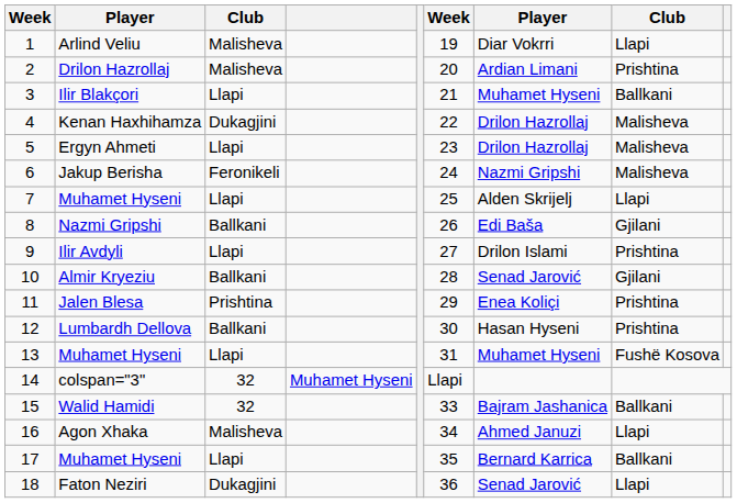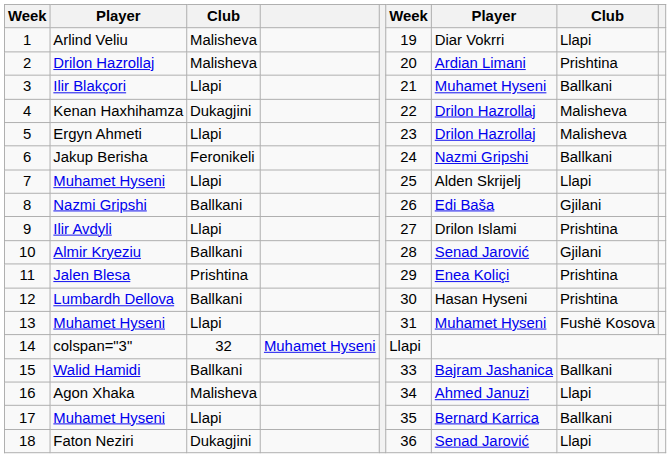6 | column 8: Malisheva -> Ballkani
15 | column 3: 32 -> Ballkani
